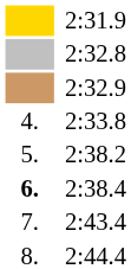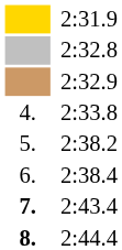2:38.4 | column 1: bold -> normal
2:43.4 | column 1: normal -> bold
2:44.4 | column 1: normal -> bold
